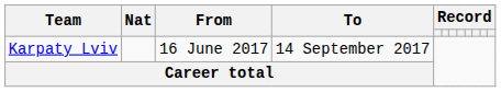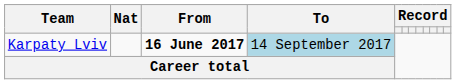Karpaty Lviv | From: normal -> bold
Karpaty Lviv | To: no background -> lightblue background
